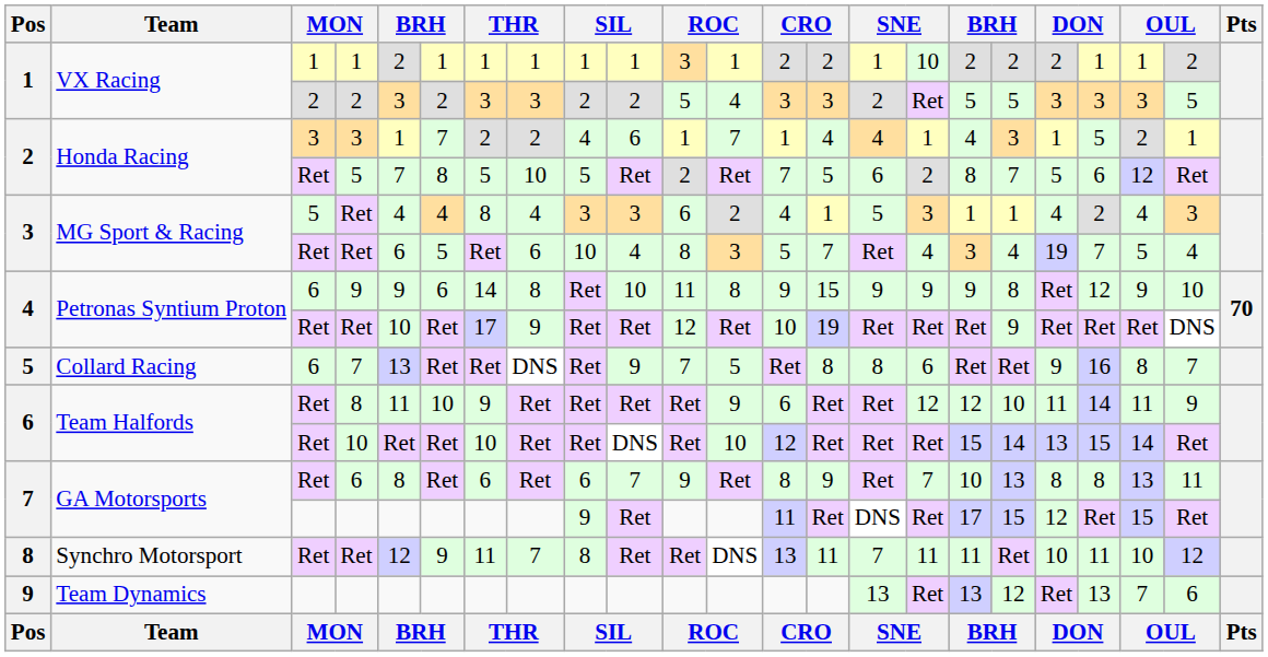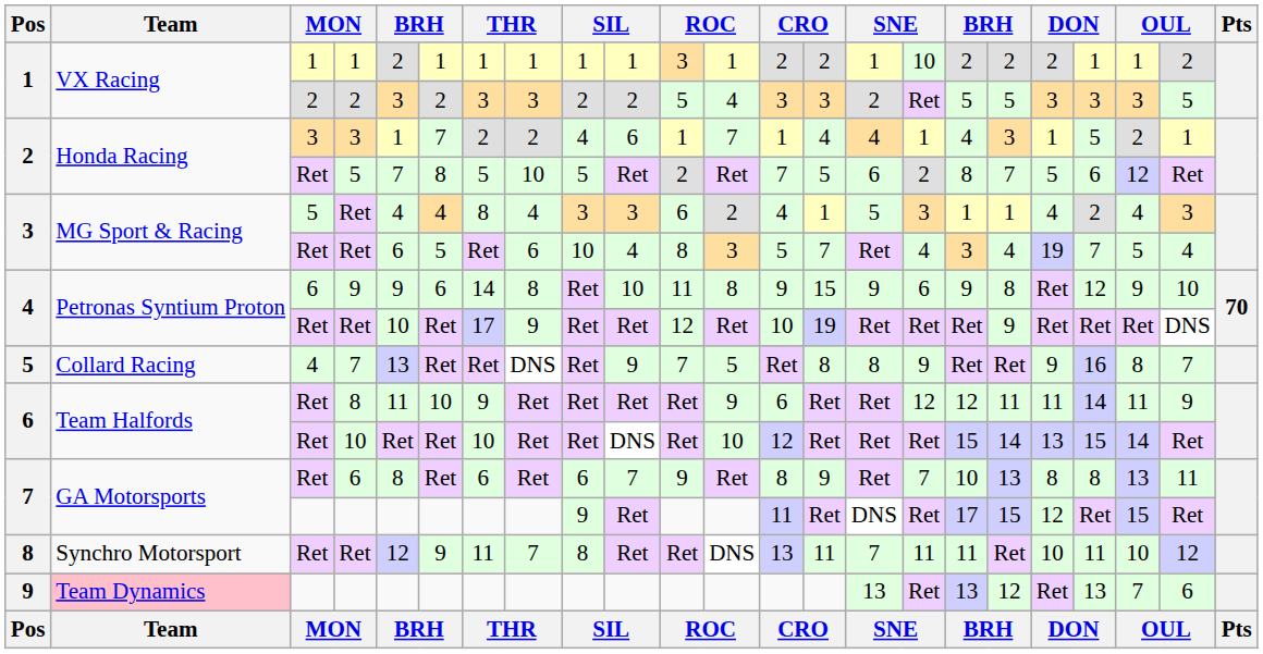row 8 | column 16: 9 -> 6
row 10 | column 3: 6 -> 4
row 10 | column 16: 6 -> 9
row 11 | column 18: 10 -> 11
row 16 | Team: no background -> pink background
